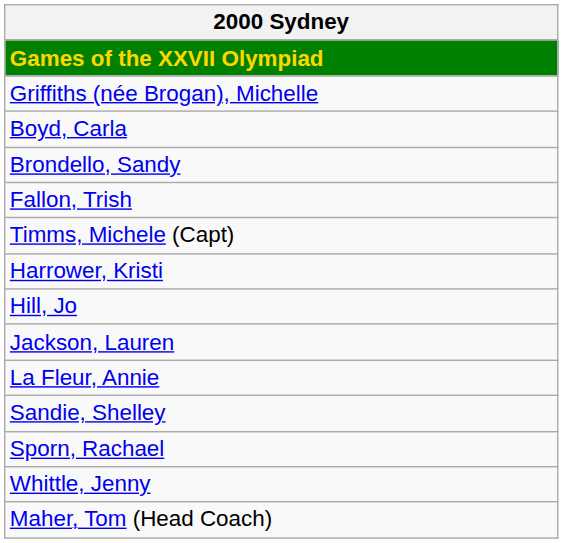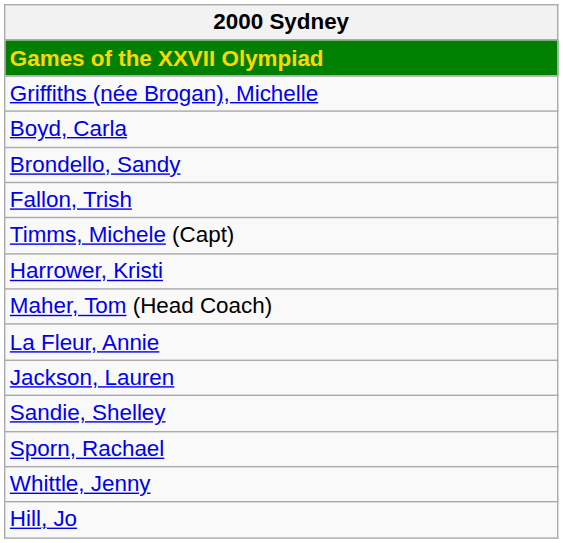row 9 | column 1: Hill, Jo -> Maher, Tom (Head Coach)
row 10 | column 1: Jackson, Lauren -> La Fleur, Annie
row 11 | column 1: La Fleur, Annie -> Jackson, Lauren
row 15 | column 1: Maher, Tom (Head Coach) -> Hill, Jo
